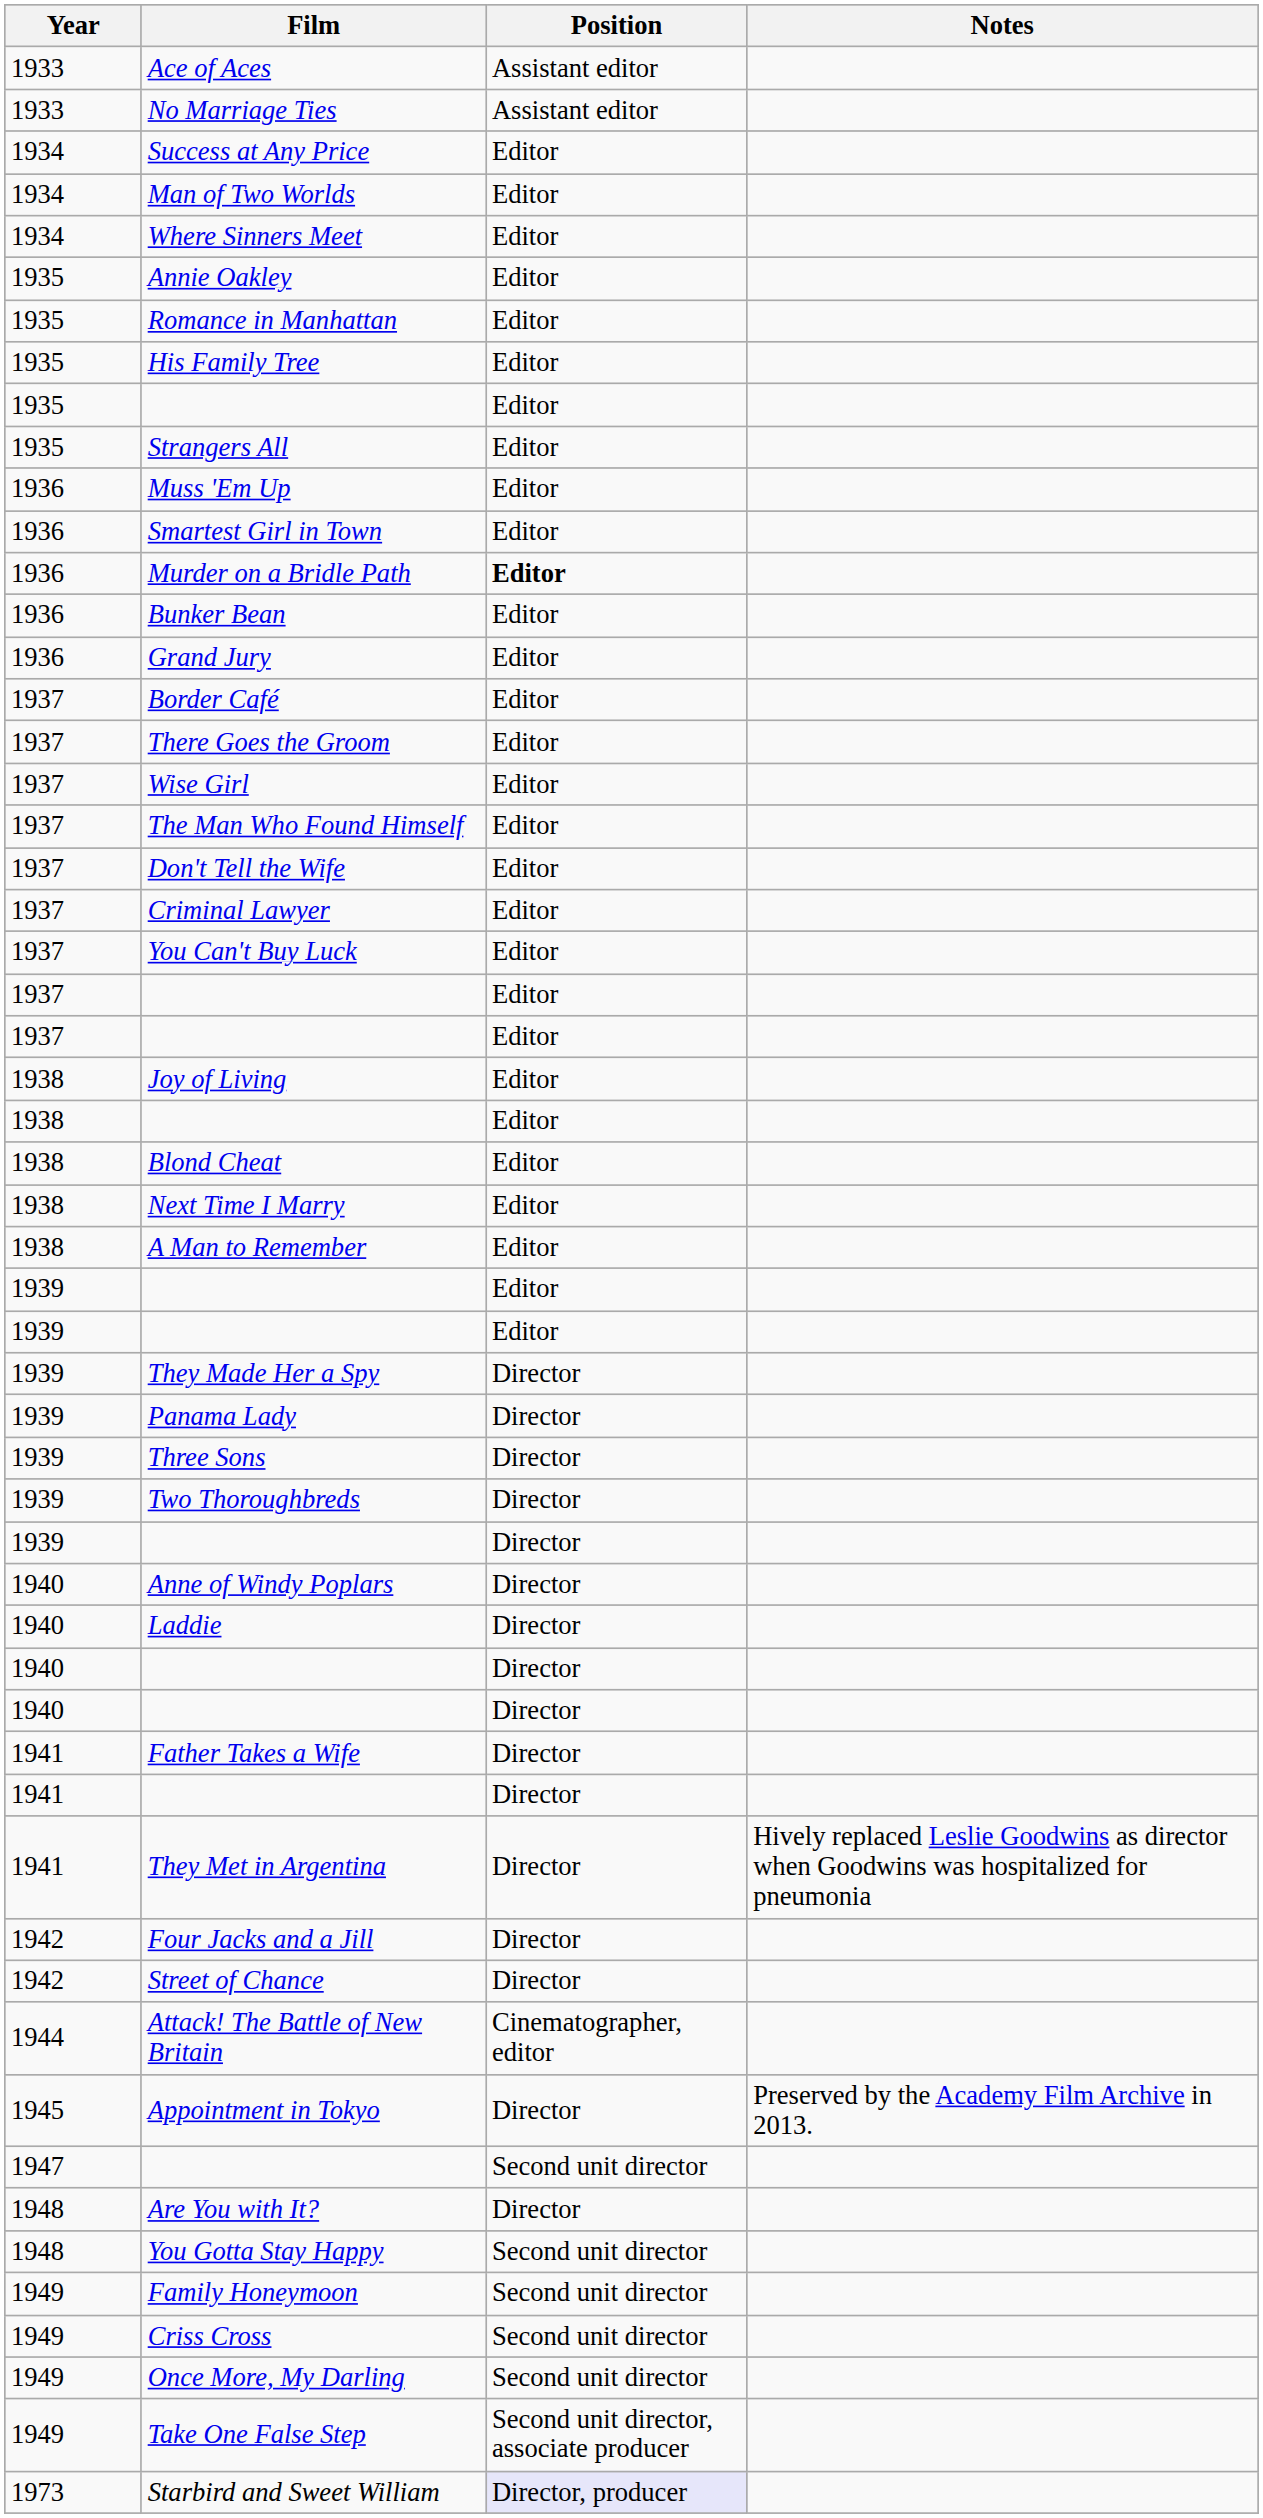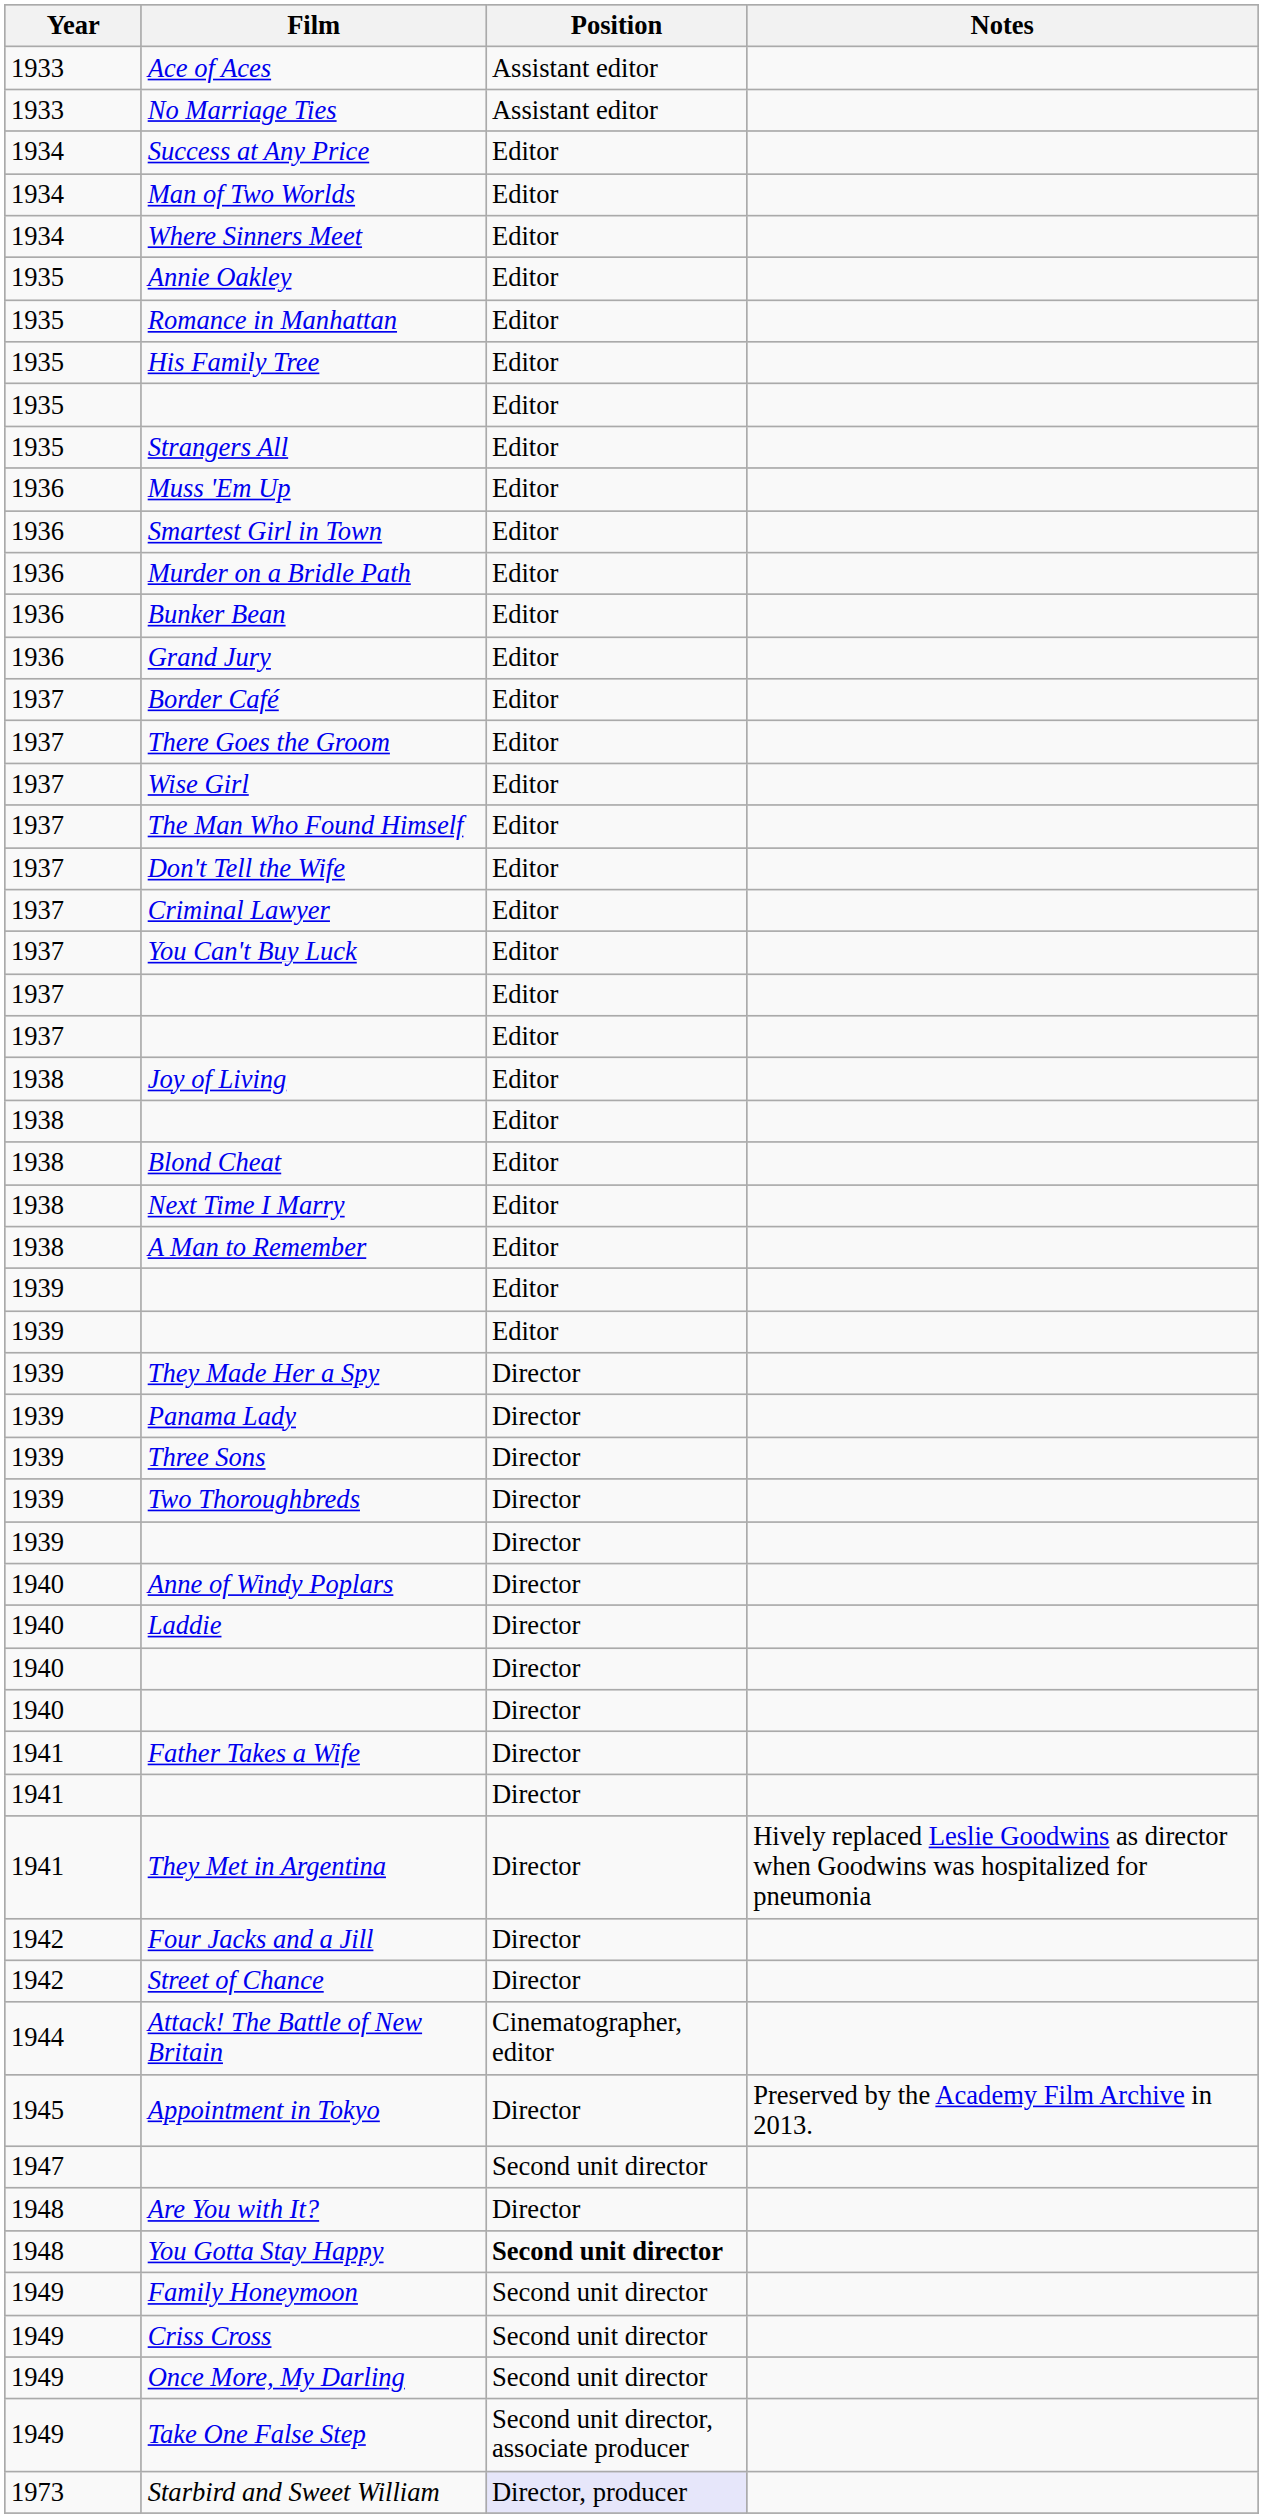Murder on a Bridle Path | Position: bold -> normal
You Gotta Stay Happy | Position: normal -> bold
